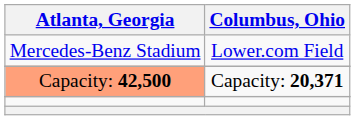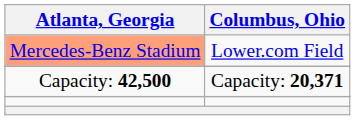Mercedes-Benz Stadium | Atlanta, Georgia: no background -> lightsalmon background
Capacity: 42,500 | Atlanta, Georgia: lightsalmon background -> no background
